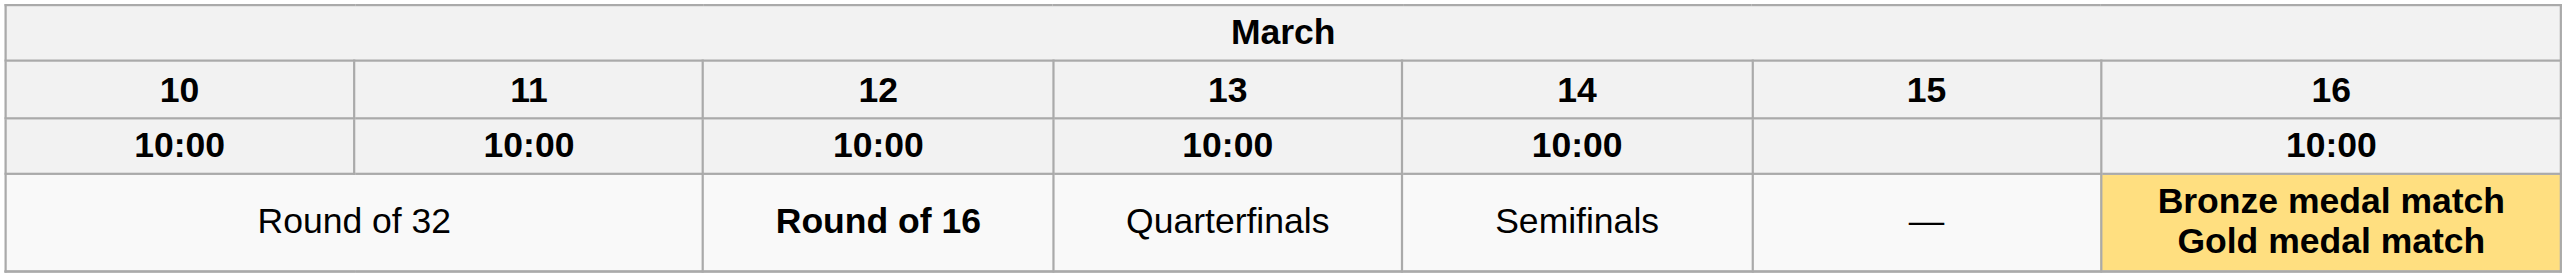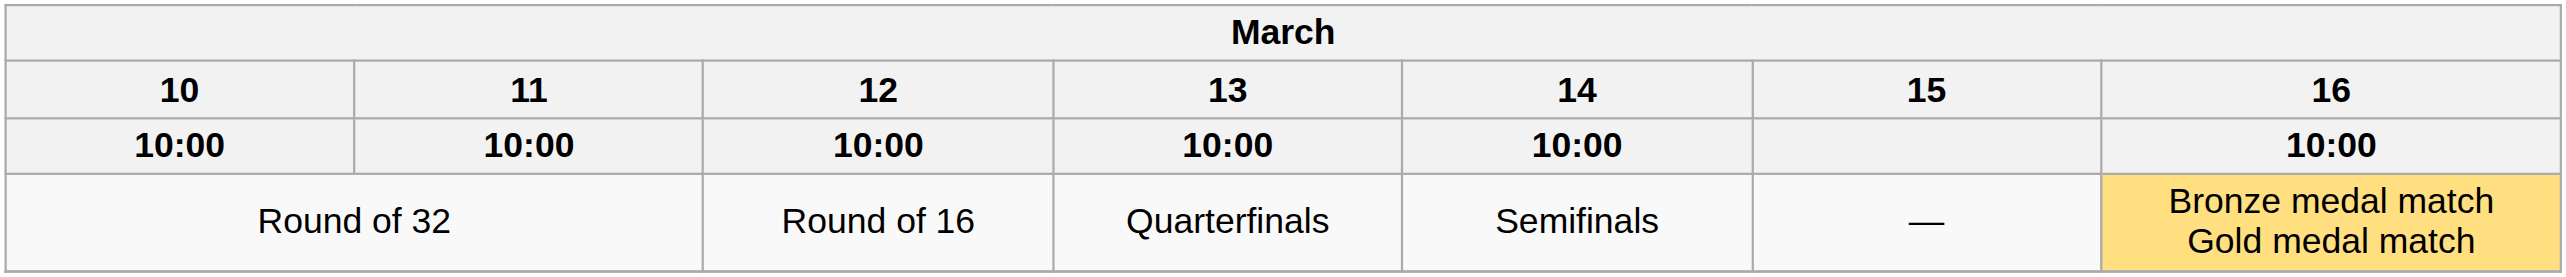Round of 32 | 12 / 10:00: bold -> normal
Round of 32 | 16 / 10:00: bold -> normal
